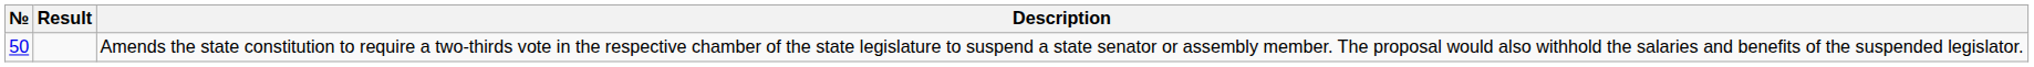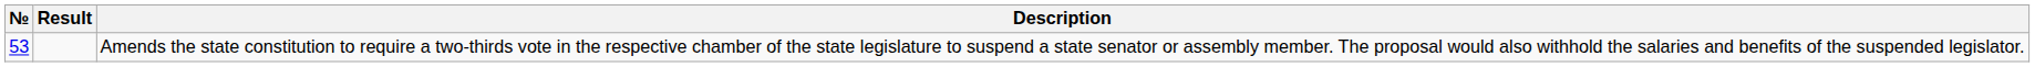row 2 | №: 50 -> 53
